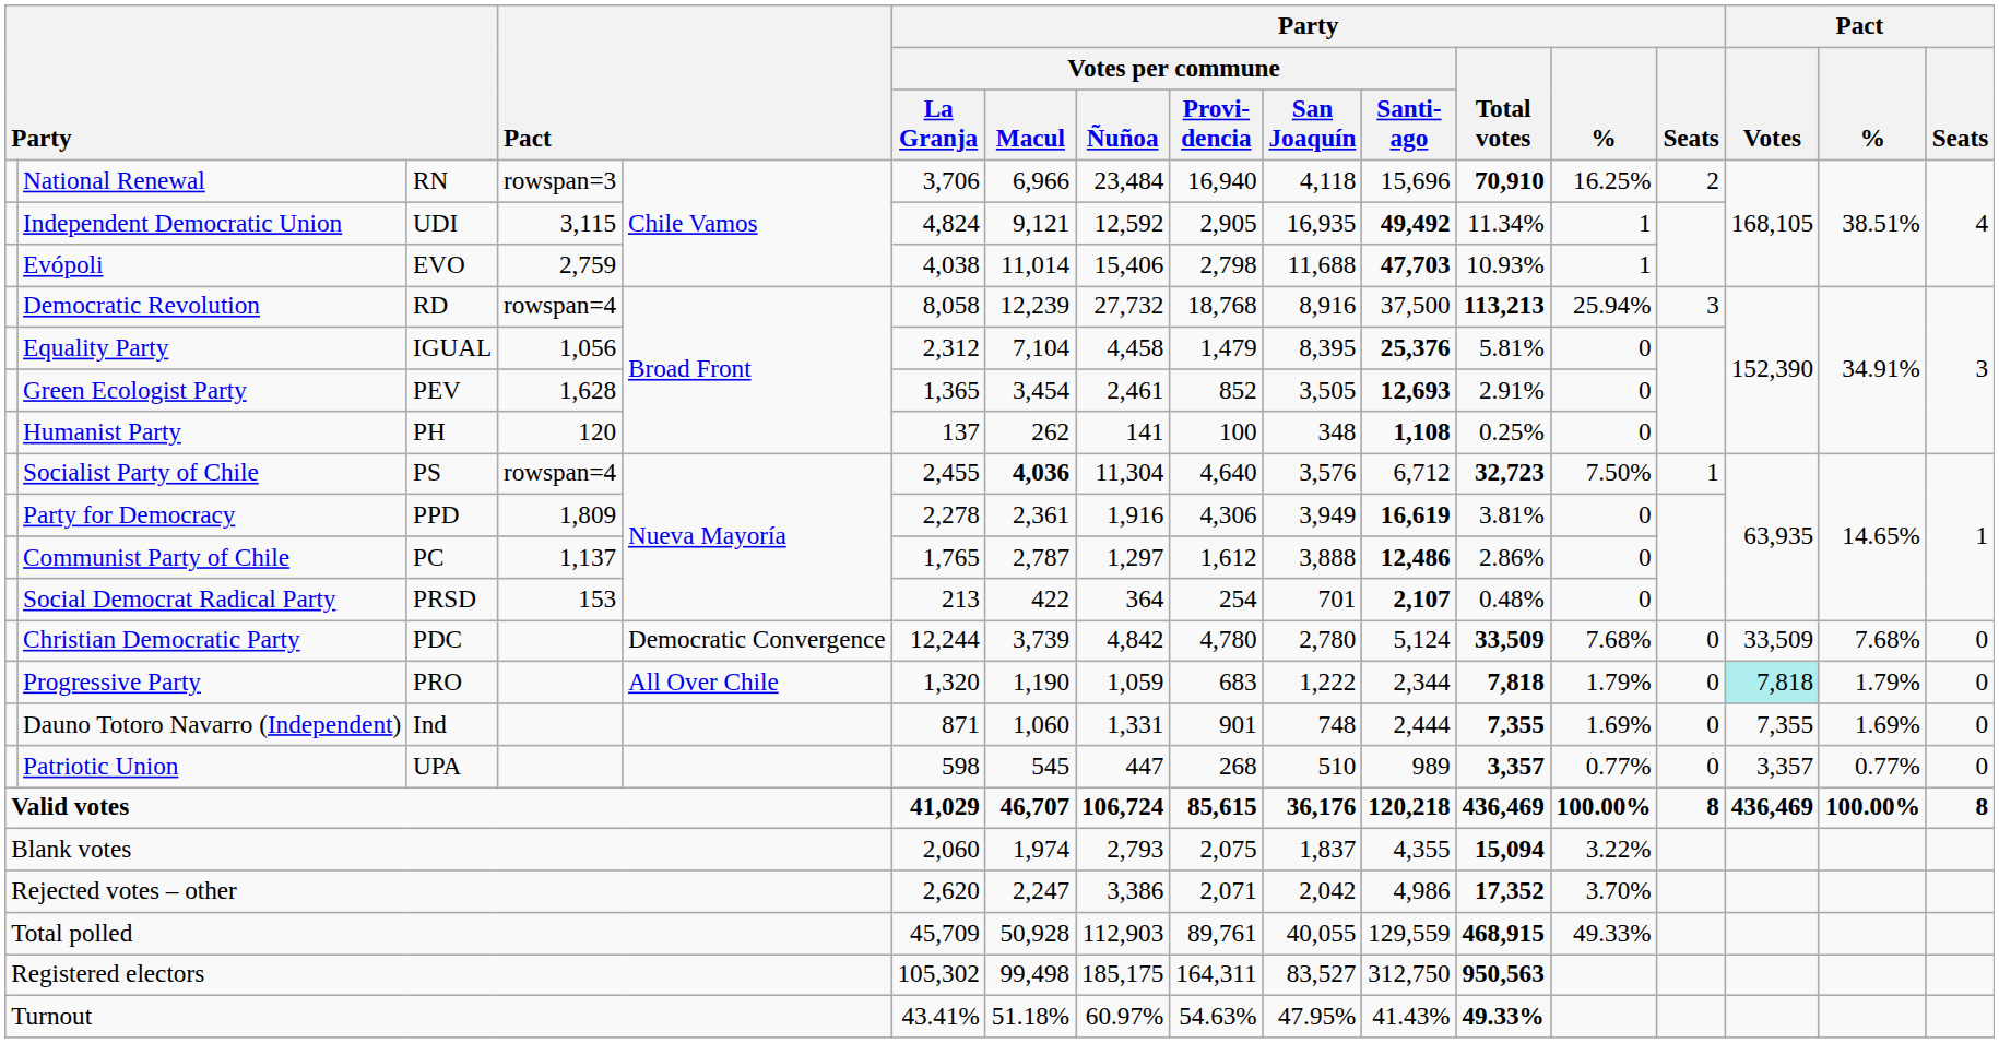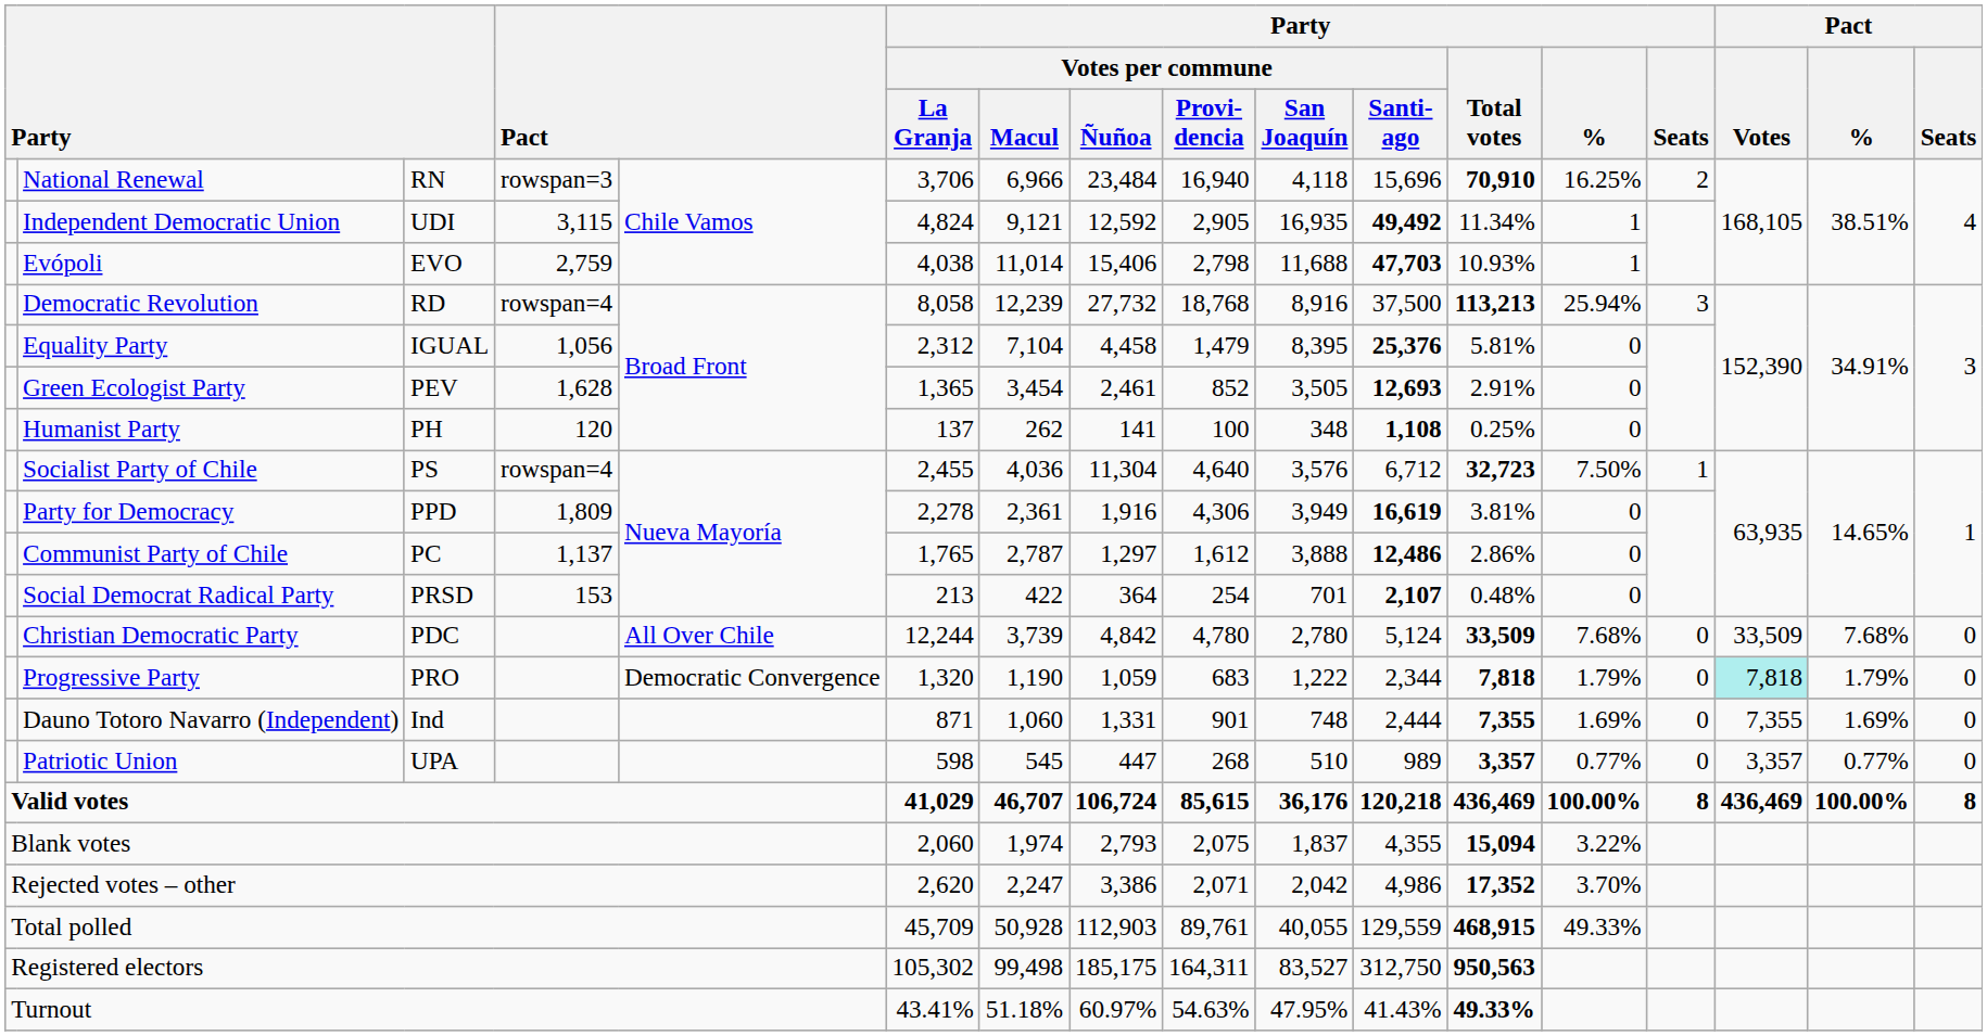Socialist Party of Chile | Party / Votes per commune / Macul: bold -> normal
Christian Democratic Party | column 5: Democratic Convergence -> All Over Chile
Progressive Party | column 5: All Over Chile -> Democratic Convergence
